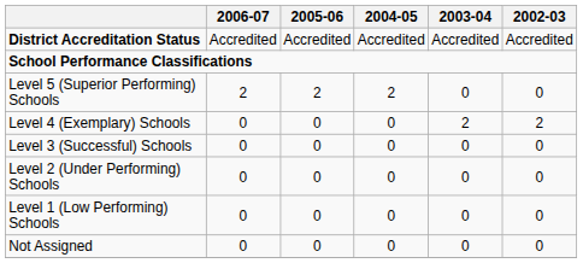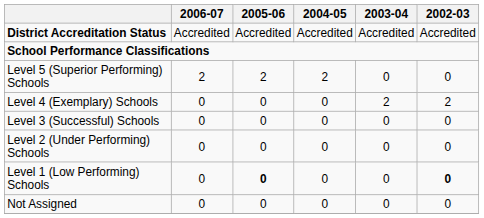Level 1 (Low Performing) Schools | 2005-06: normal -> bold
Level 1 (Low Performing) Schools | 2002-03: normal -> bold
